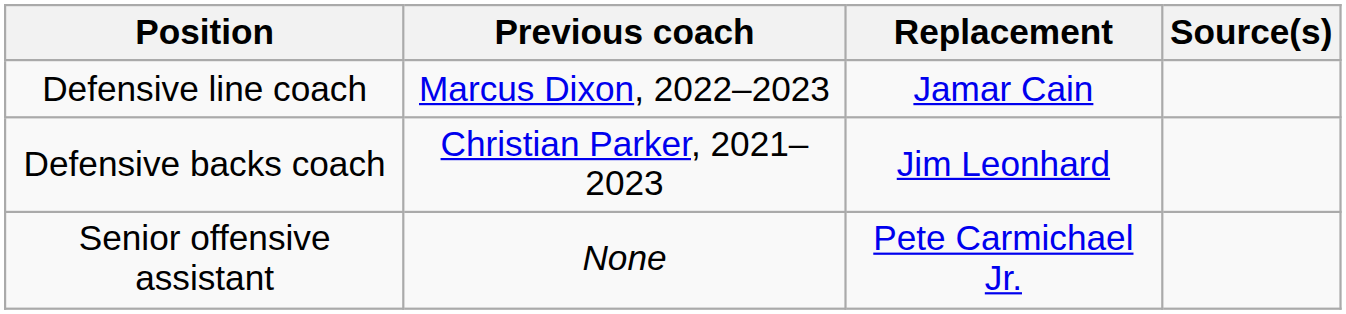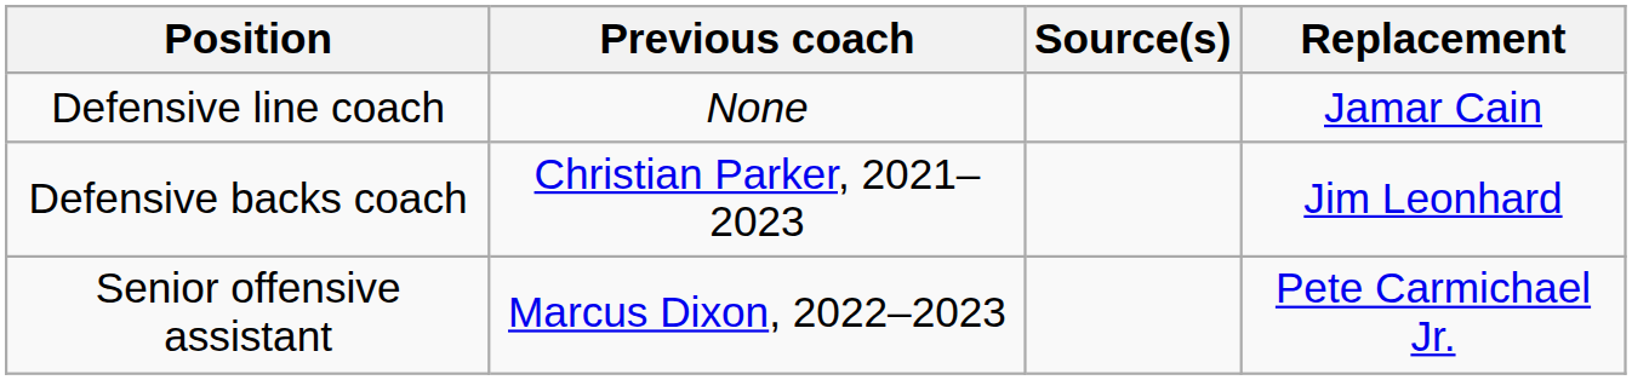columns swapped: Replacement <-> Source(s)
Defensive line coach | Previous coach: Marcus Dixon, 2022–2023 -> None
Senior offensive assistant | Previous coach: None -> Marcus Dixon, 2022–2023
